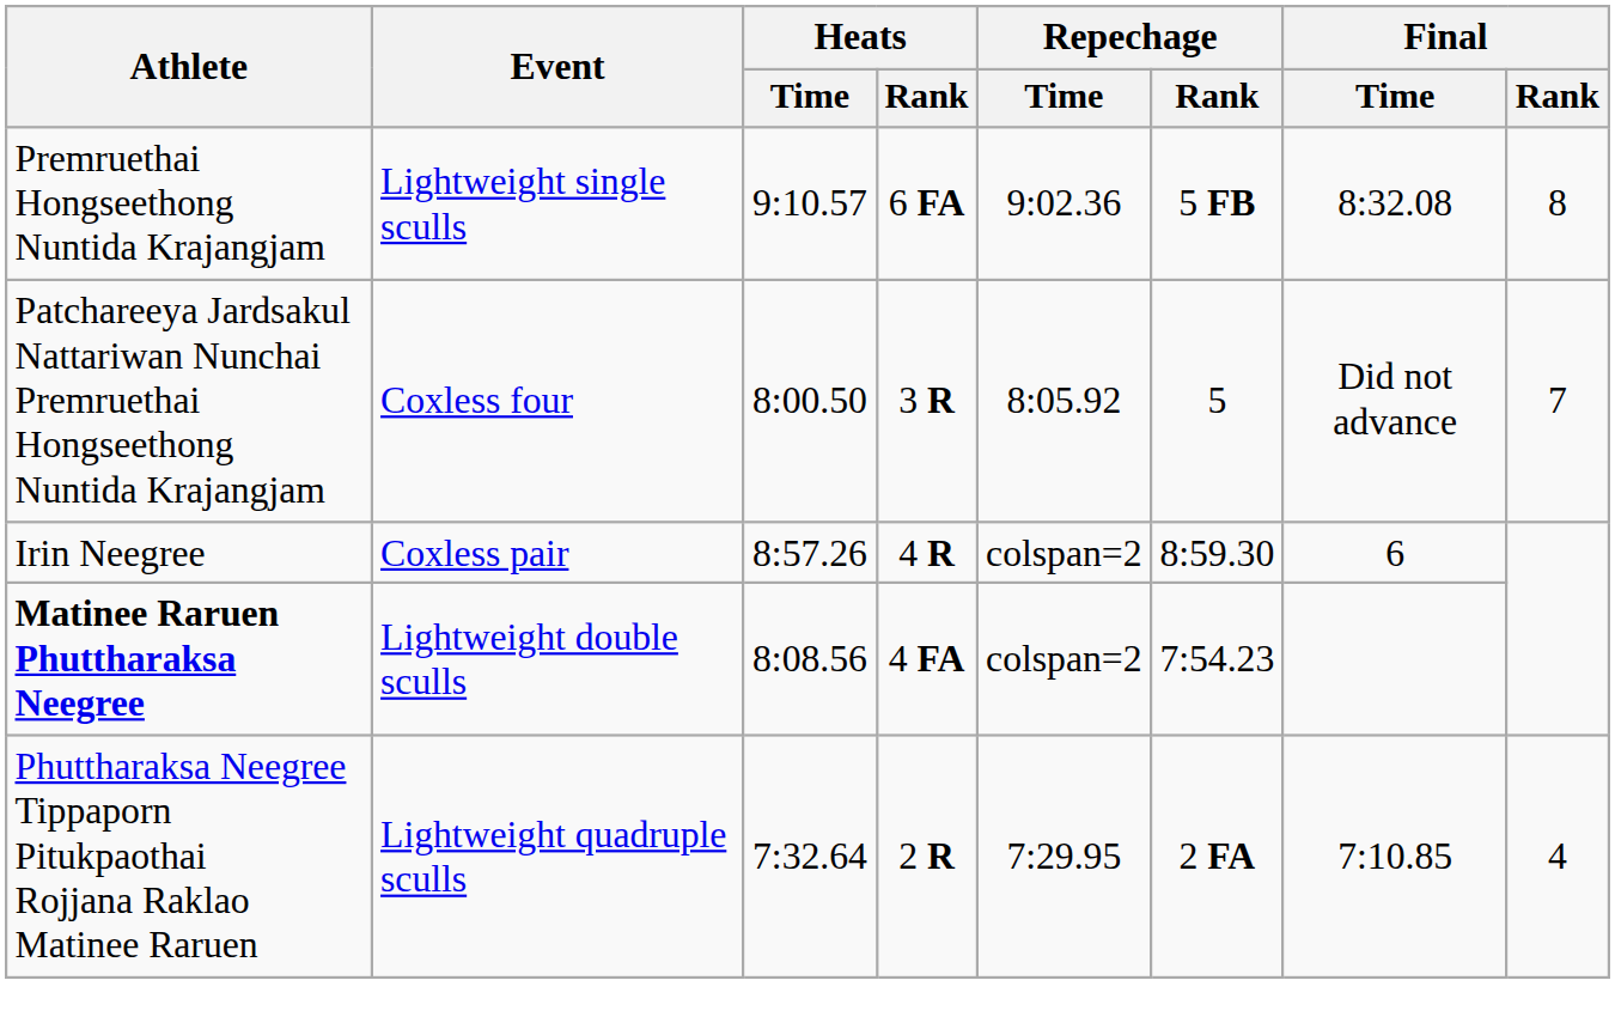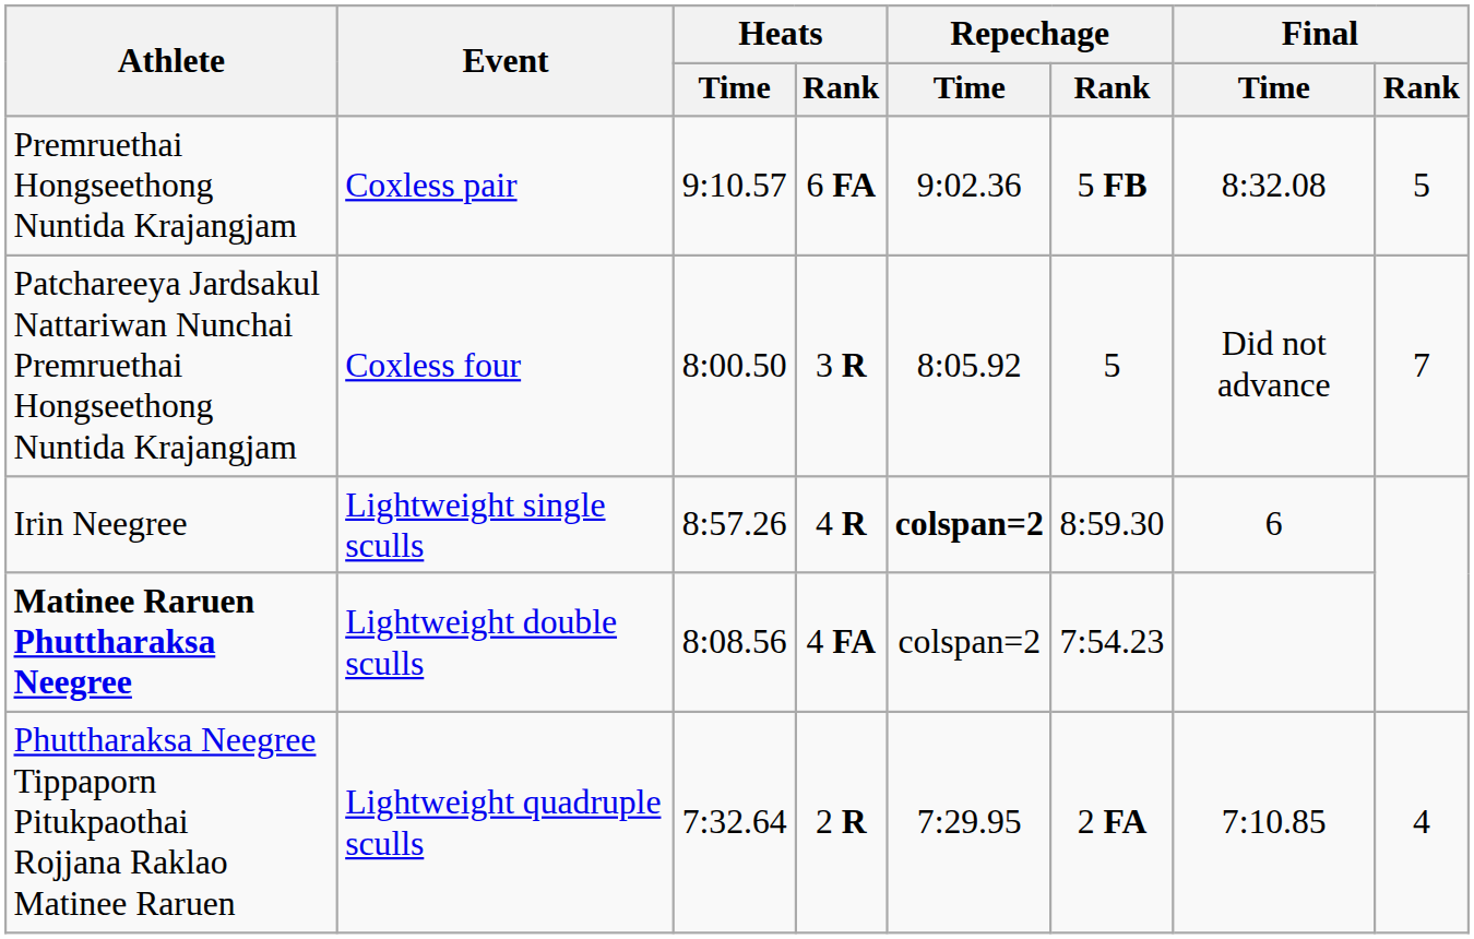Premruethai Hongseethong Nuntida Krajangjam | Event: Lightweight single sculls -> Coxless pair
Premruethai Hongseethong Nuntida Krajangjam | Final / Rank: 8 -> 5
Irin Neegree | Event: Coxless pair -> Lightweight single sculls
Irin Neegree | Repechage / Time: normal -> bold
